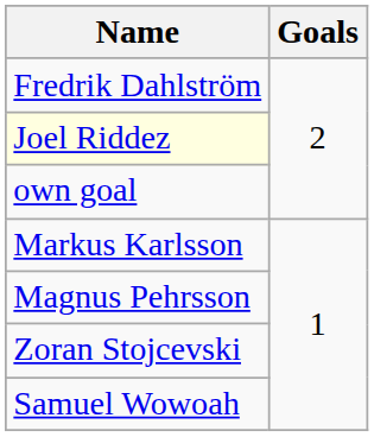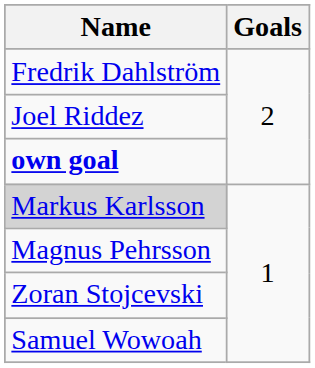Joel Riddez | Name: lightyellow background -> no background
own goal | Name: normal -> bold
Markus Karlsson | Name: no background -> lightgrey background
